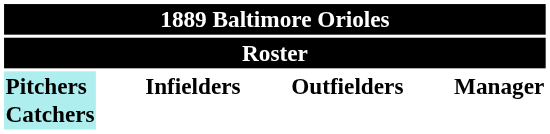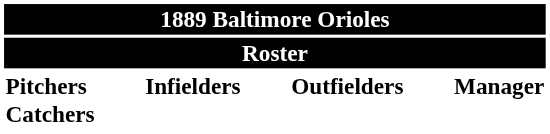Pitchers Catchers | column 1: paleturquoise background -> no background
